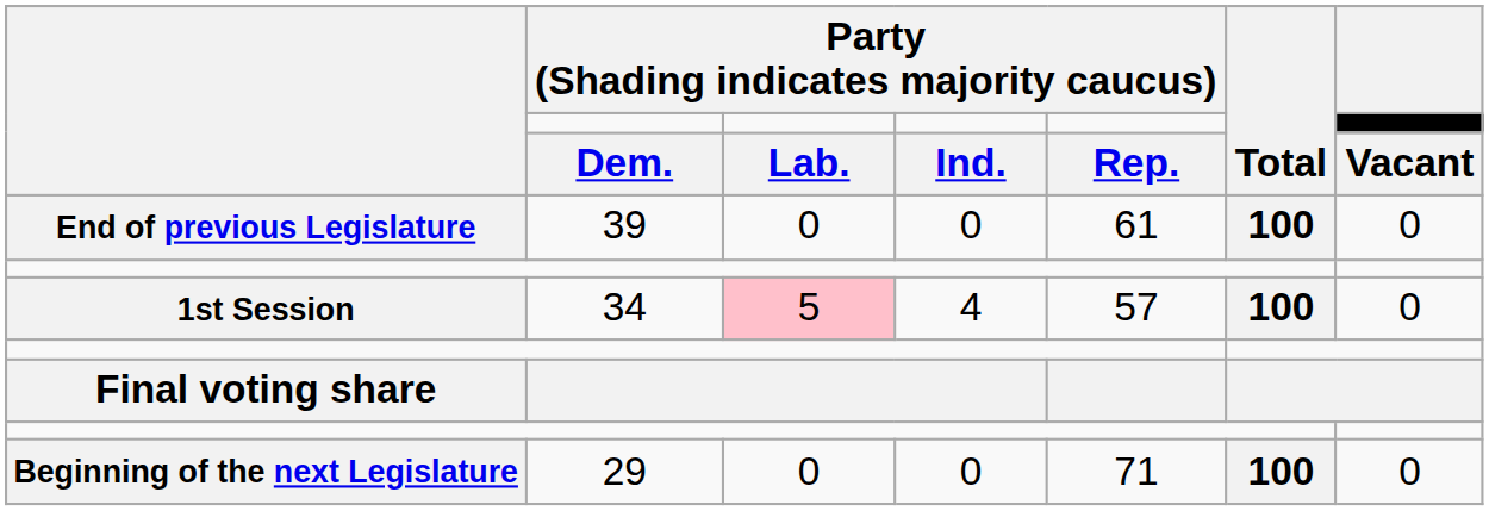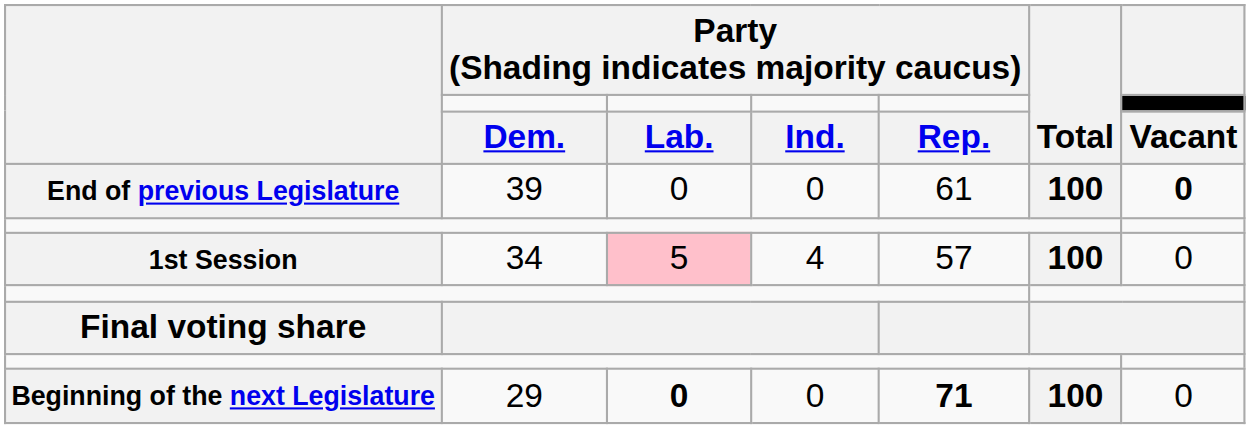End of previous Legislature | column 7: normal -> bold
Beginning of the next Legislature | column 3: normal -> bold
Beginning of the next Legislature | column 5: normal -> bold
